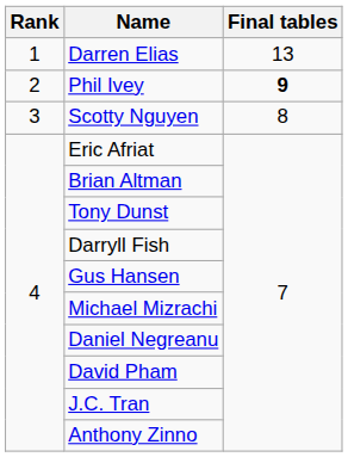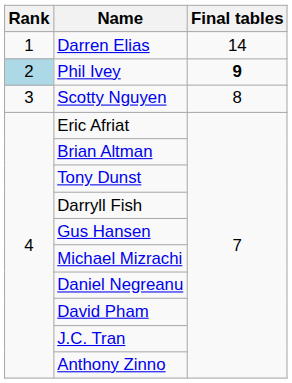Darren Elias | Final tables: 13 -> 14
Phil Ivey | Rank: no background -> lightblue background
